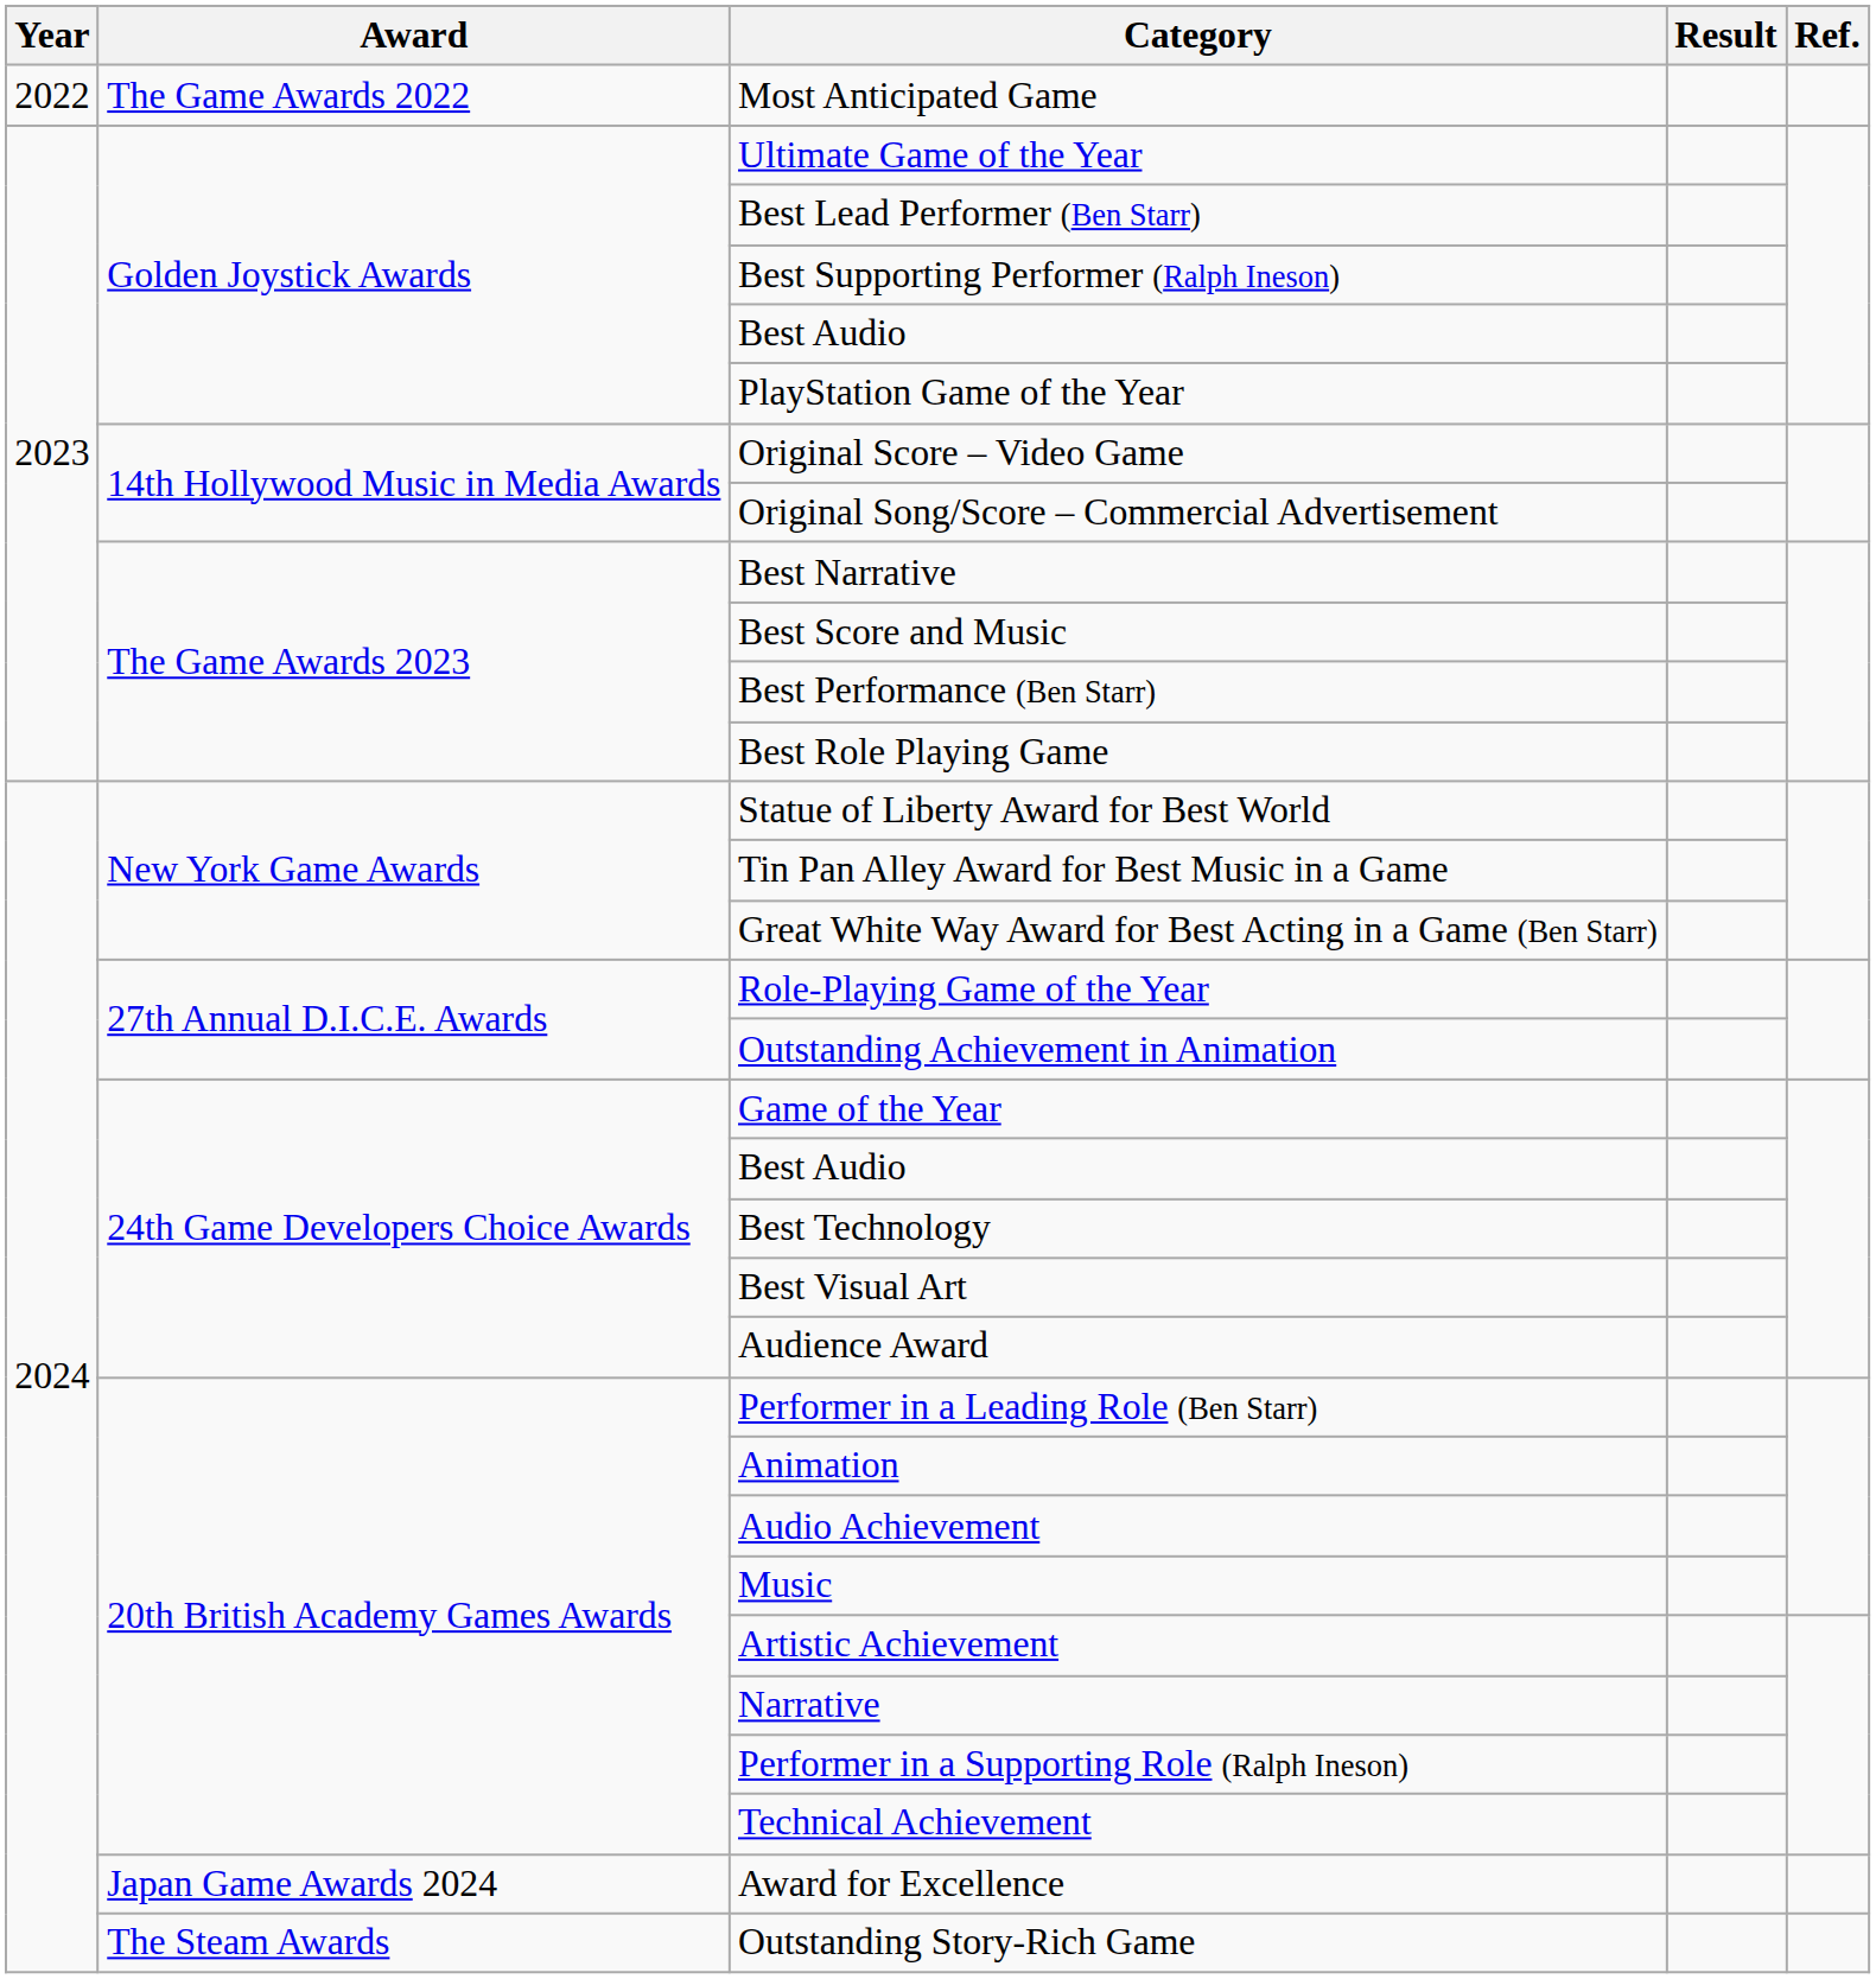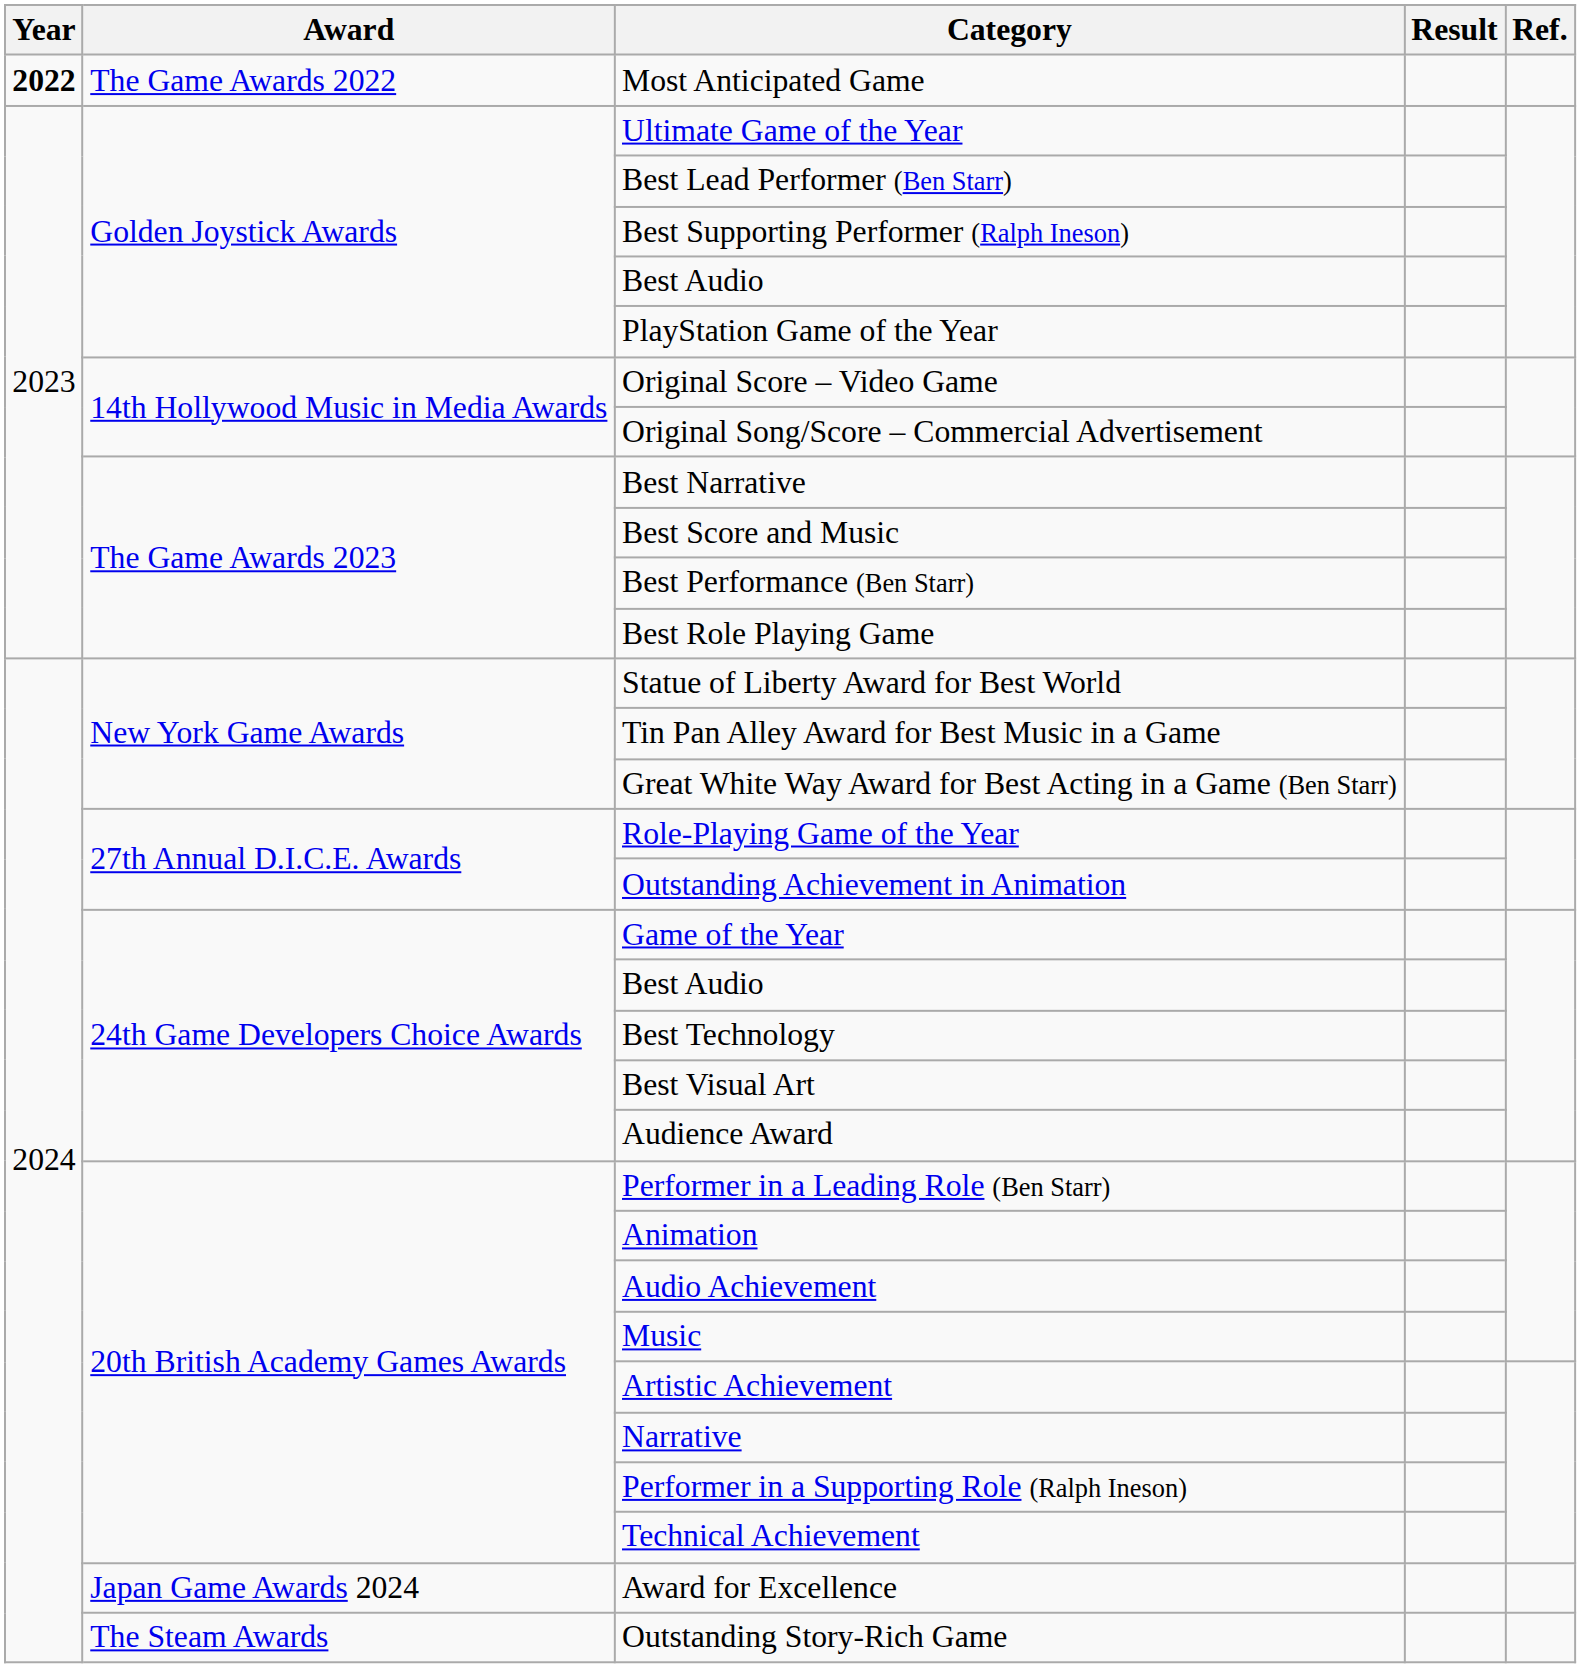Most Anticipated Game | Year: normal -> bold
